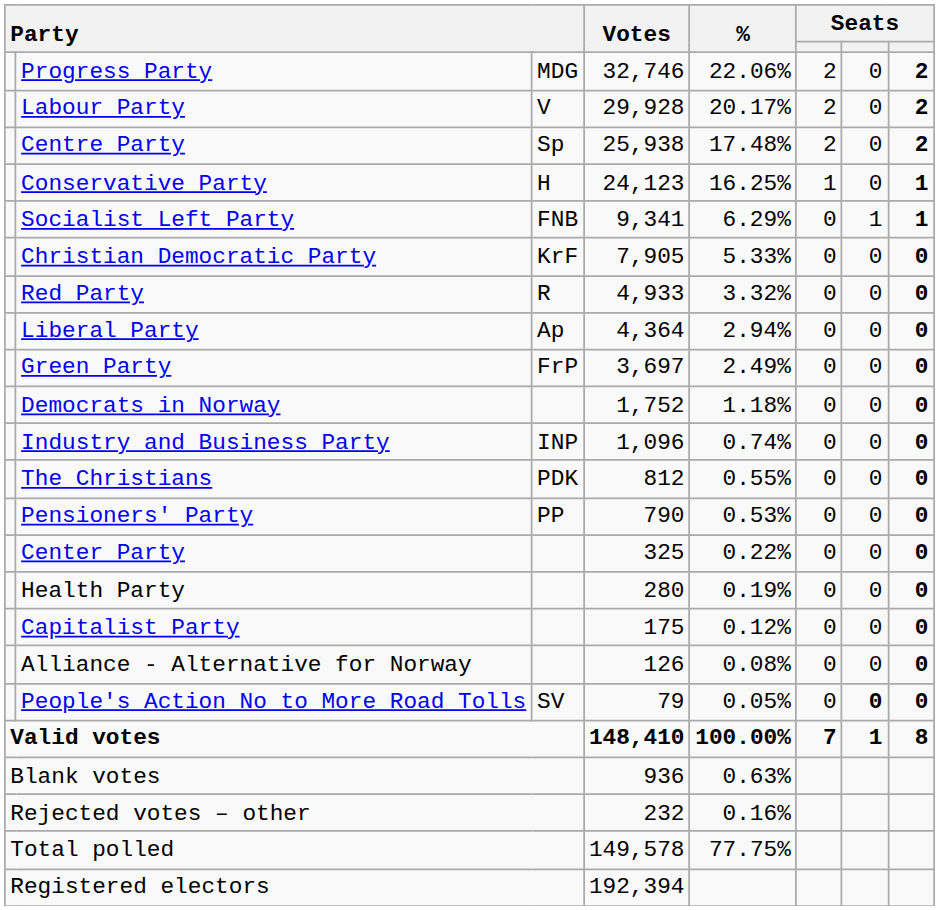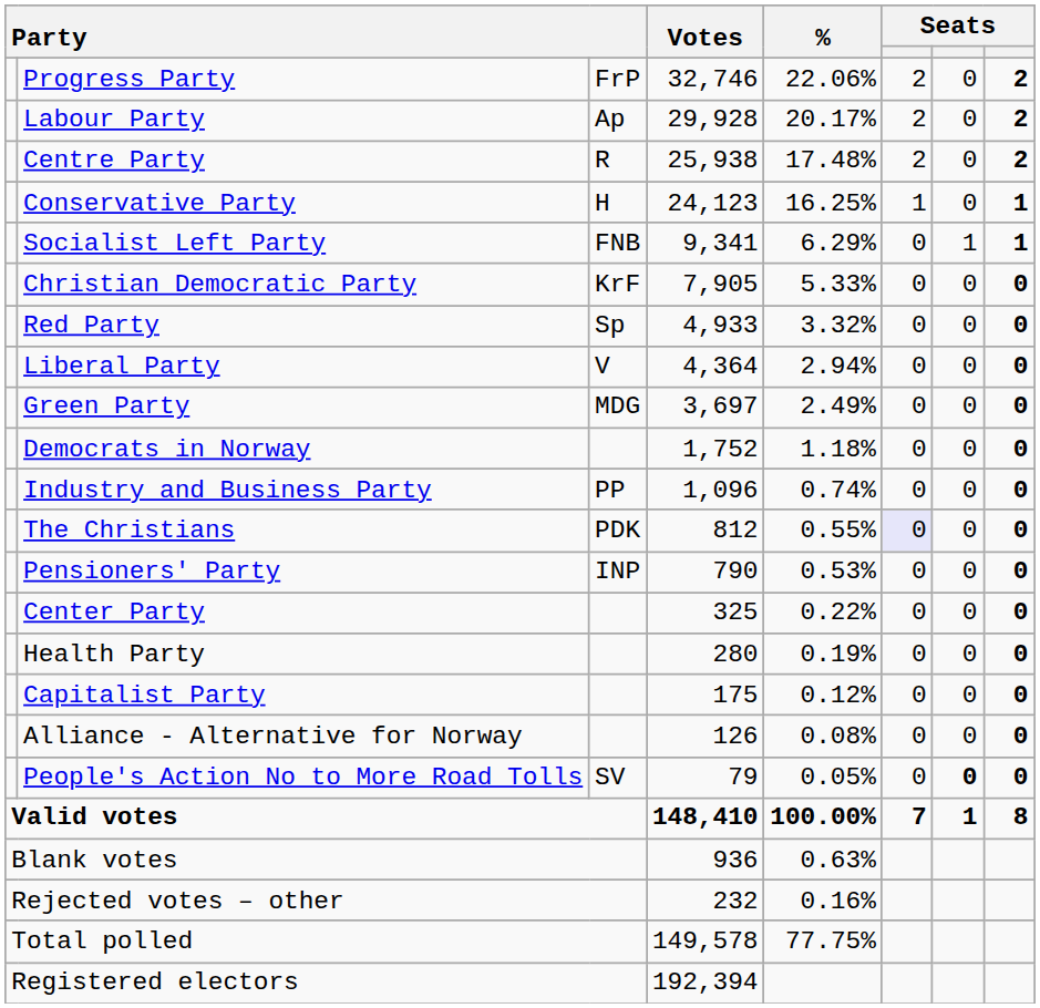Progress Party | column 3: MDG -> FrP
Labour Party | column 3: V -> Ap
Centre Party | column 3: Sp -> R
Red Party | column 3: R -> Sp
Liberal Party | column 3: Ap -> V
Green Party | column 3: FrP -> MDG
Industry and Business Party | column 3: INP -> PP
The Christians | column 6: no background -> lavender background
Pensioners' Party | column 3: PP -> INP
